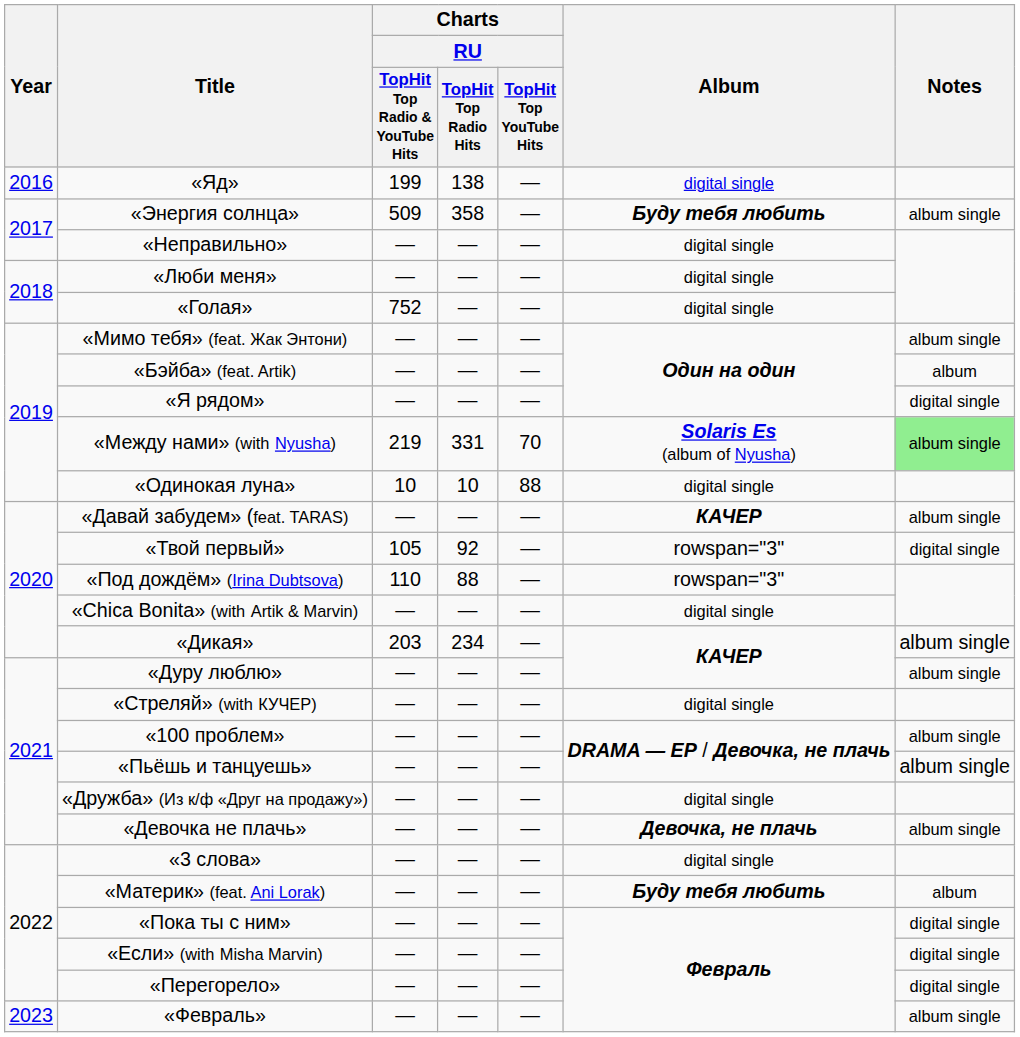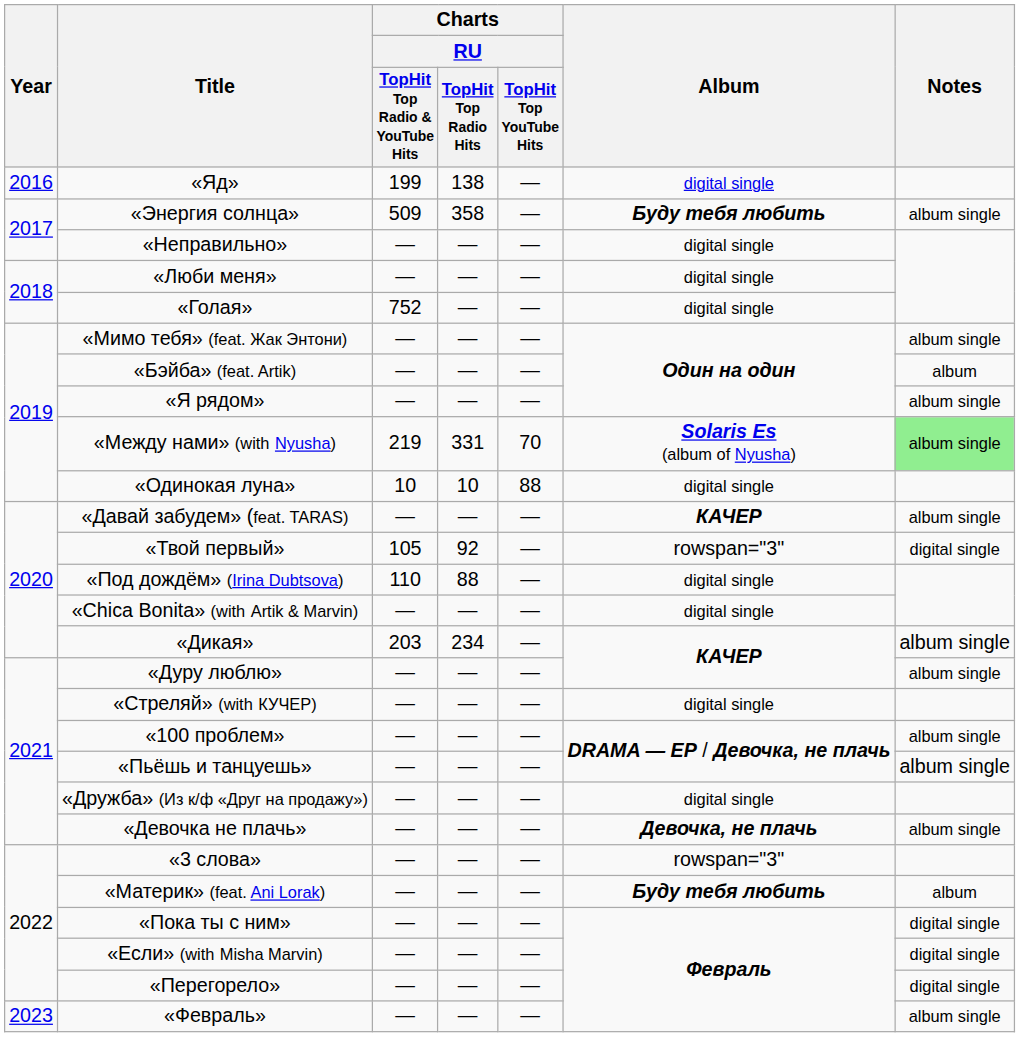«Я рядом» | Notes: digital single -> album single
«Под дождём» (Irina Dubtsova) | Album: rowspan="3" -> digital single
«3 слова» | Album: digital single -> rowspan="3"
